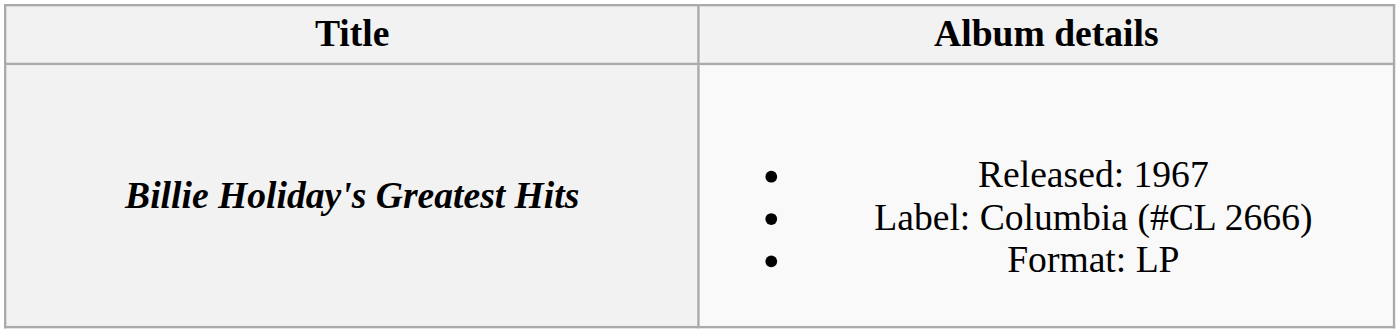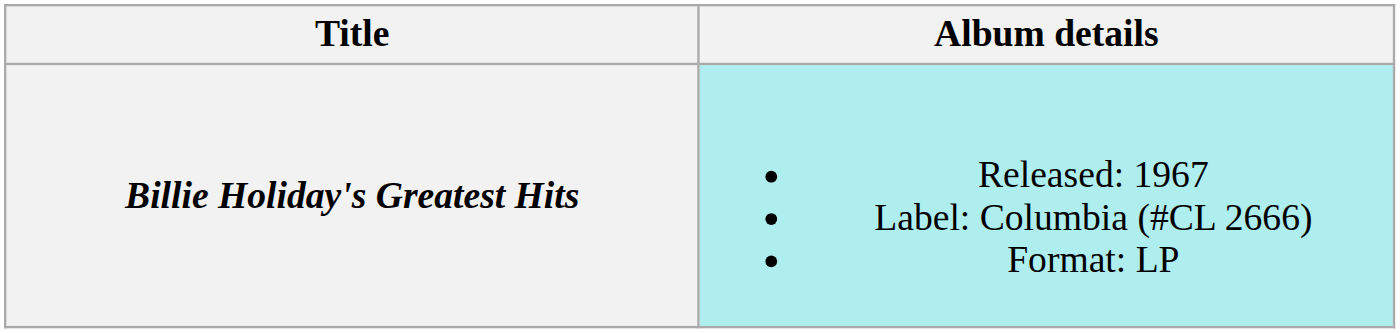Billie Holiday's Greatest Hits | Album details: no background -> paleturquoise background
